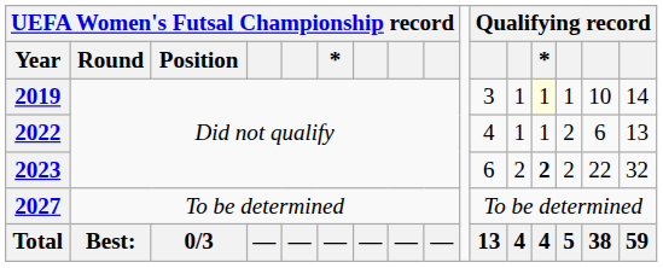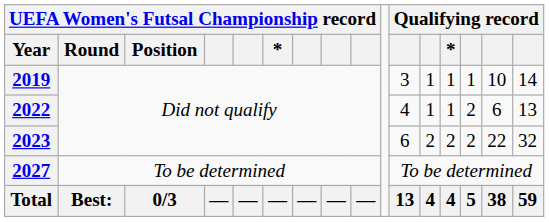2019 | Qualifying record / *: lightyellow background -> no background
2023 | Qualifying record / *: bold -> normal
